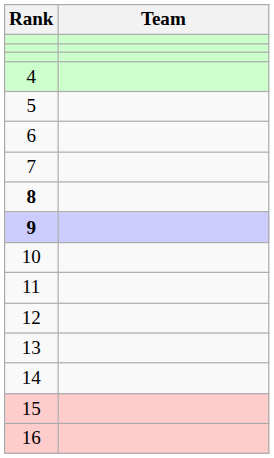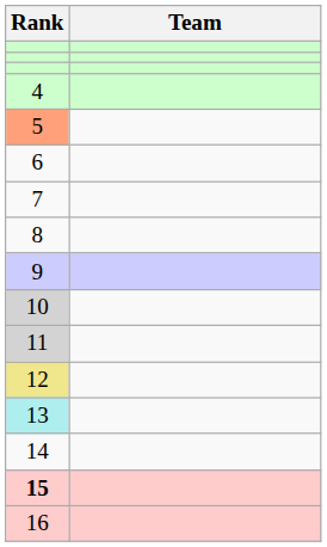row 6 | Rank: no background -> lightsalmon background
row 9 | Rank: bold -> normal
row 10 | Rank: bold -> normal
row 11 | Rank: no background -> lightgrey background
row 12 | Rank: no background -> lightgrey background
row 13 | Rank: no background -> khaki background
row 14 | Rank: no background -> paleturquoise background
row 16 | Rank: normal -> bold
